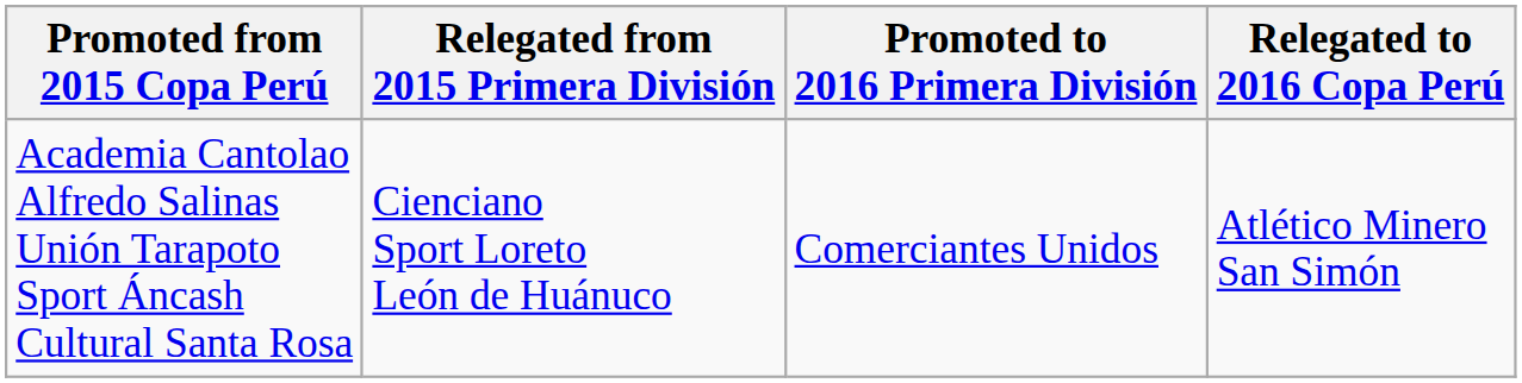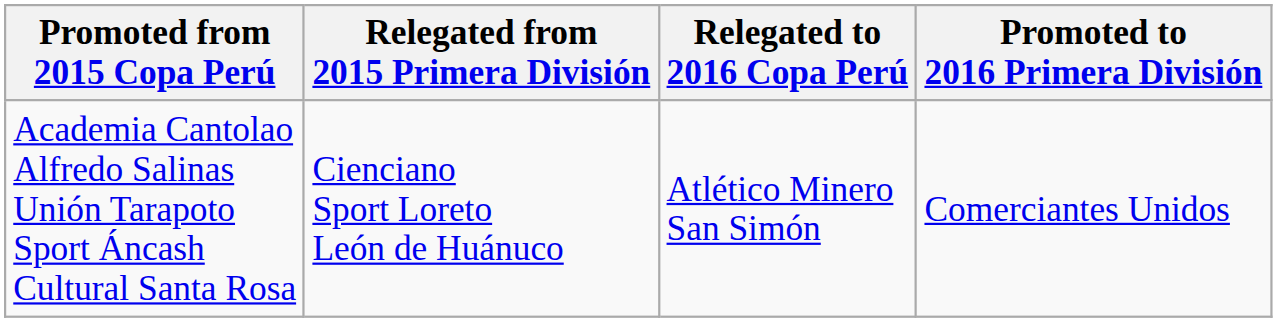columns swapped: Promoted to 2016 Primera División <-> Relegated to 2016 Copa Perú
